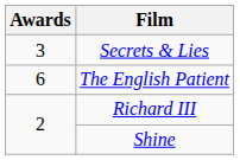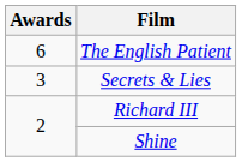rows swapped: The English Patient <-> Secrets & Lies
